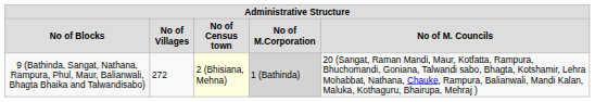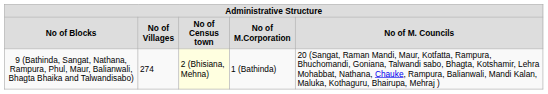row 3 | No of Villages: 272 -> 274
row 3 | No of M.Corporation: lightgrey background -> no background
